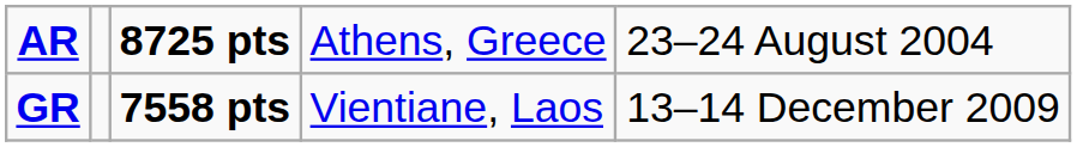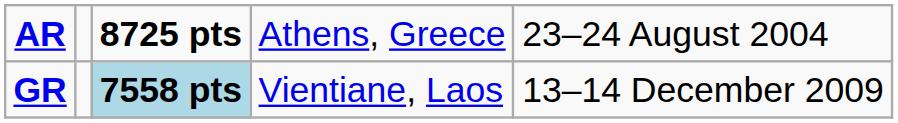GR | column 3: no background -> lightblue background
